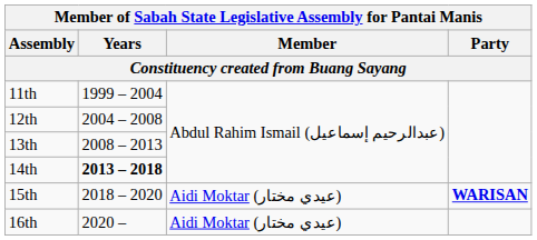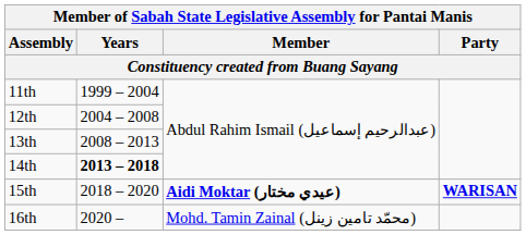15th | Member: normal -> bold
16th | Member: Aidi Moktar (عيدي مختار) -> Mohd. Tamin Zainal (محمّد تامين زينل)
